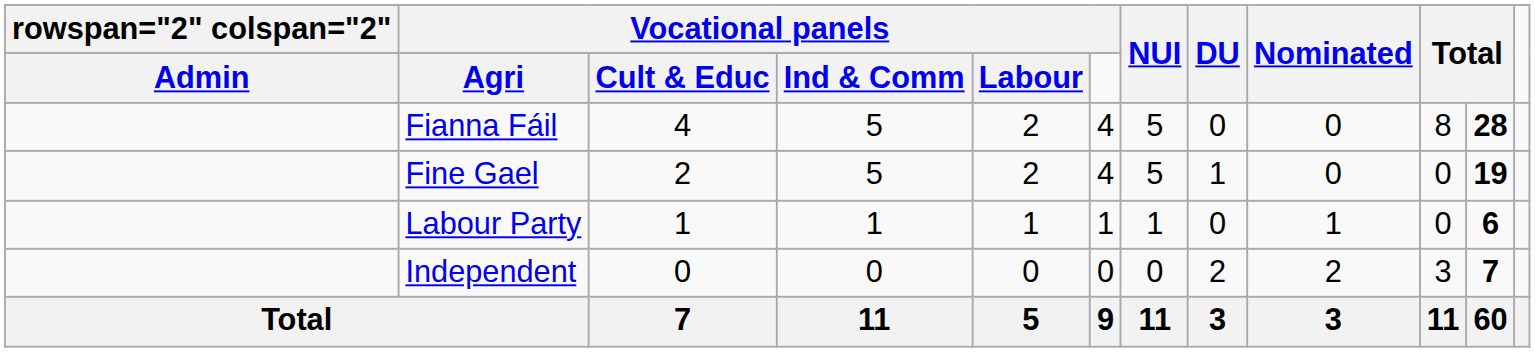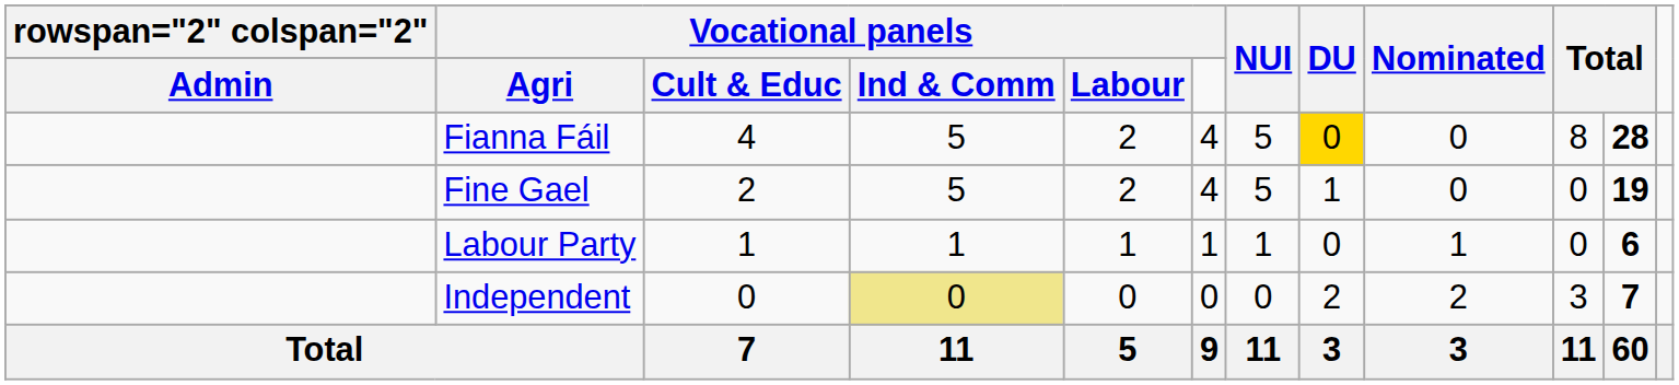Fianna Fáil | DU: no background -> gold background
Independent | Vocational panels / Ind & Comm: no background -> khaki background
